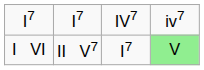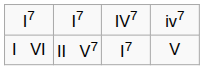I VI | column 4: lightgreen background -> no background
